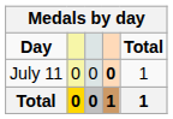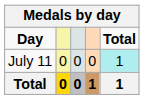July 11 | column 4: bold -> normal
July 11 | Total: no background -> paleturquoise background
